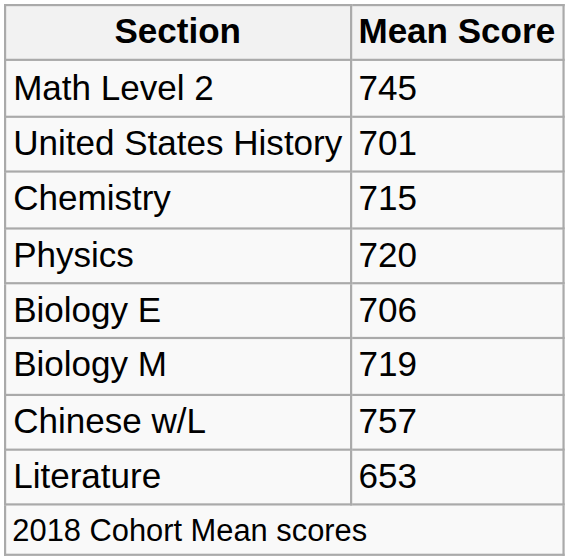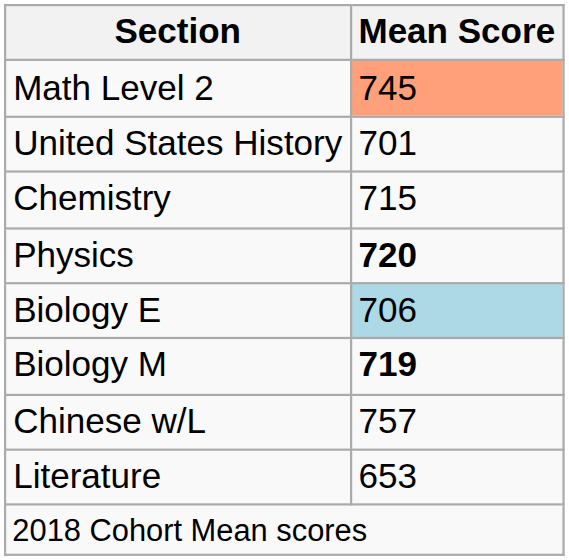Math Level 2 | Mean Score: no background -> lightsalmon background
Physics | Mean Score: normal -> bold
Biology E | Mean Score: no background -> lightblue background
Biology M | Mean Score: normal -> bold
